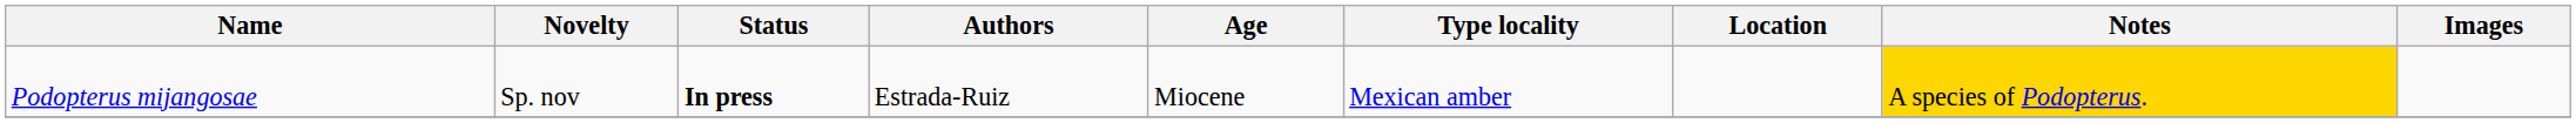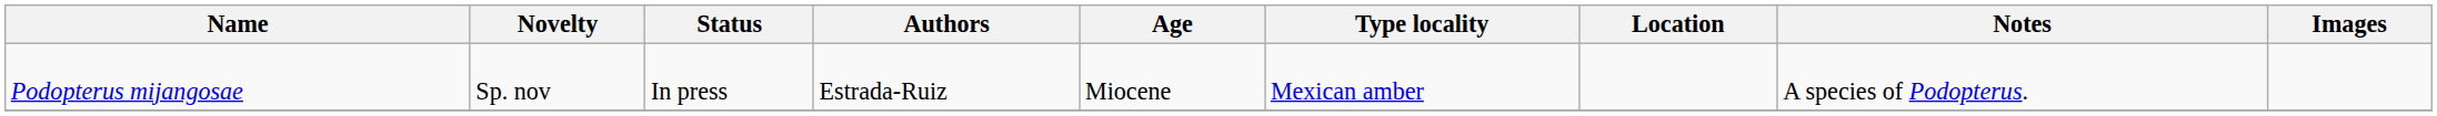Podopterus mijangosae | Status: bold -> normal
Podopterus mijangosae | Notes: gold background -> no background
